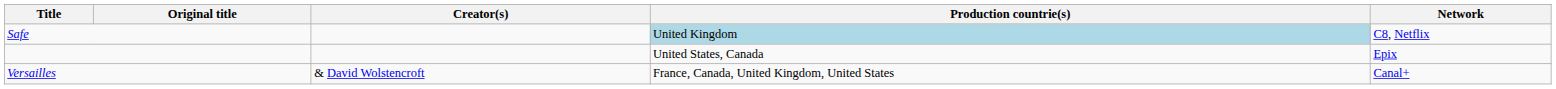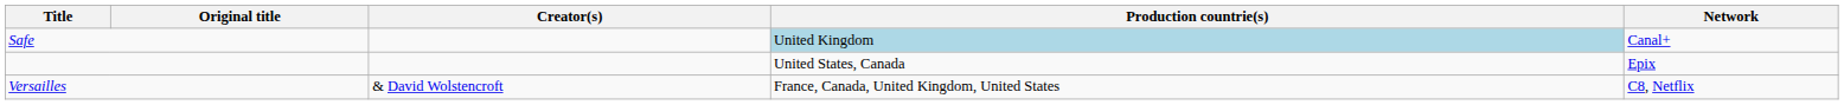Safe | Network: C8, Netflix -> Canal+
Versailles | Network: Canal+ -> C8, Netflix
